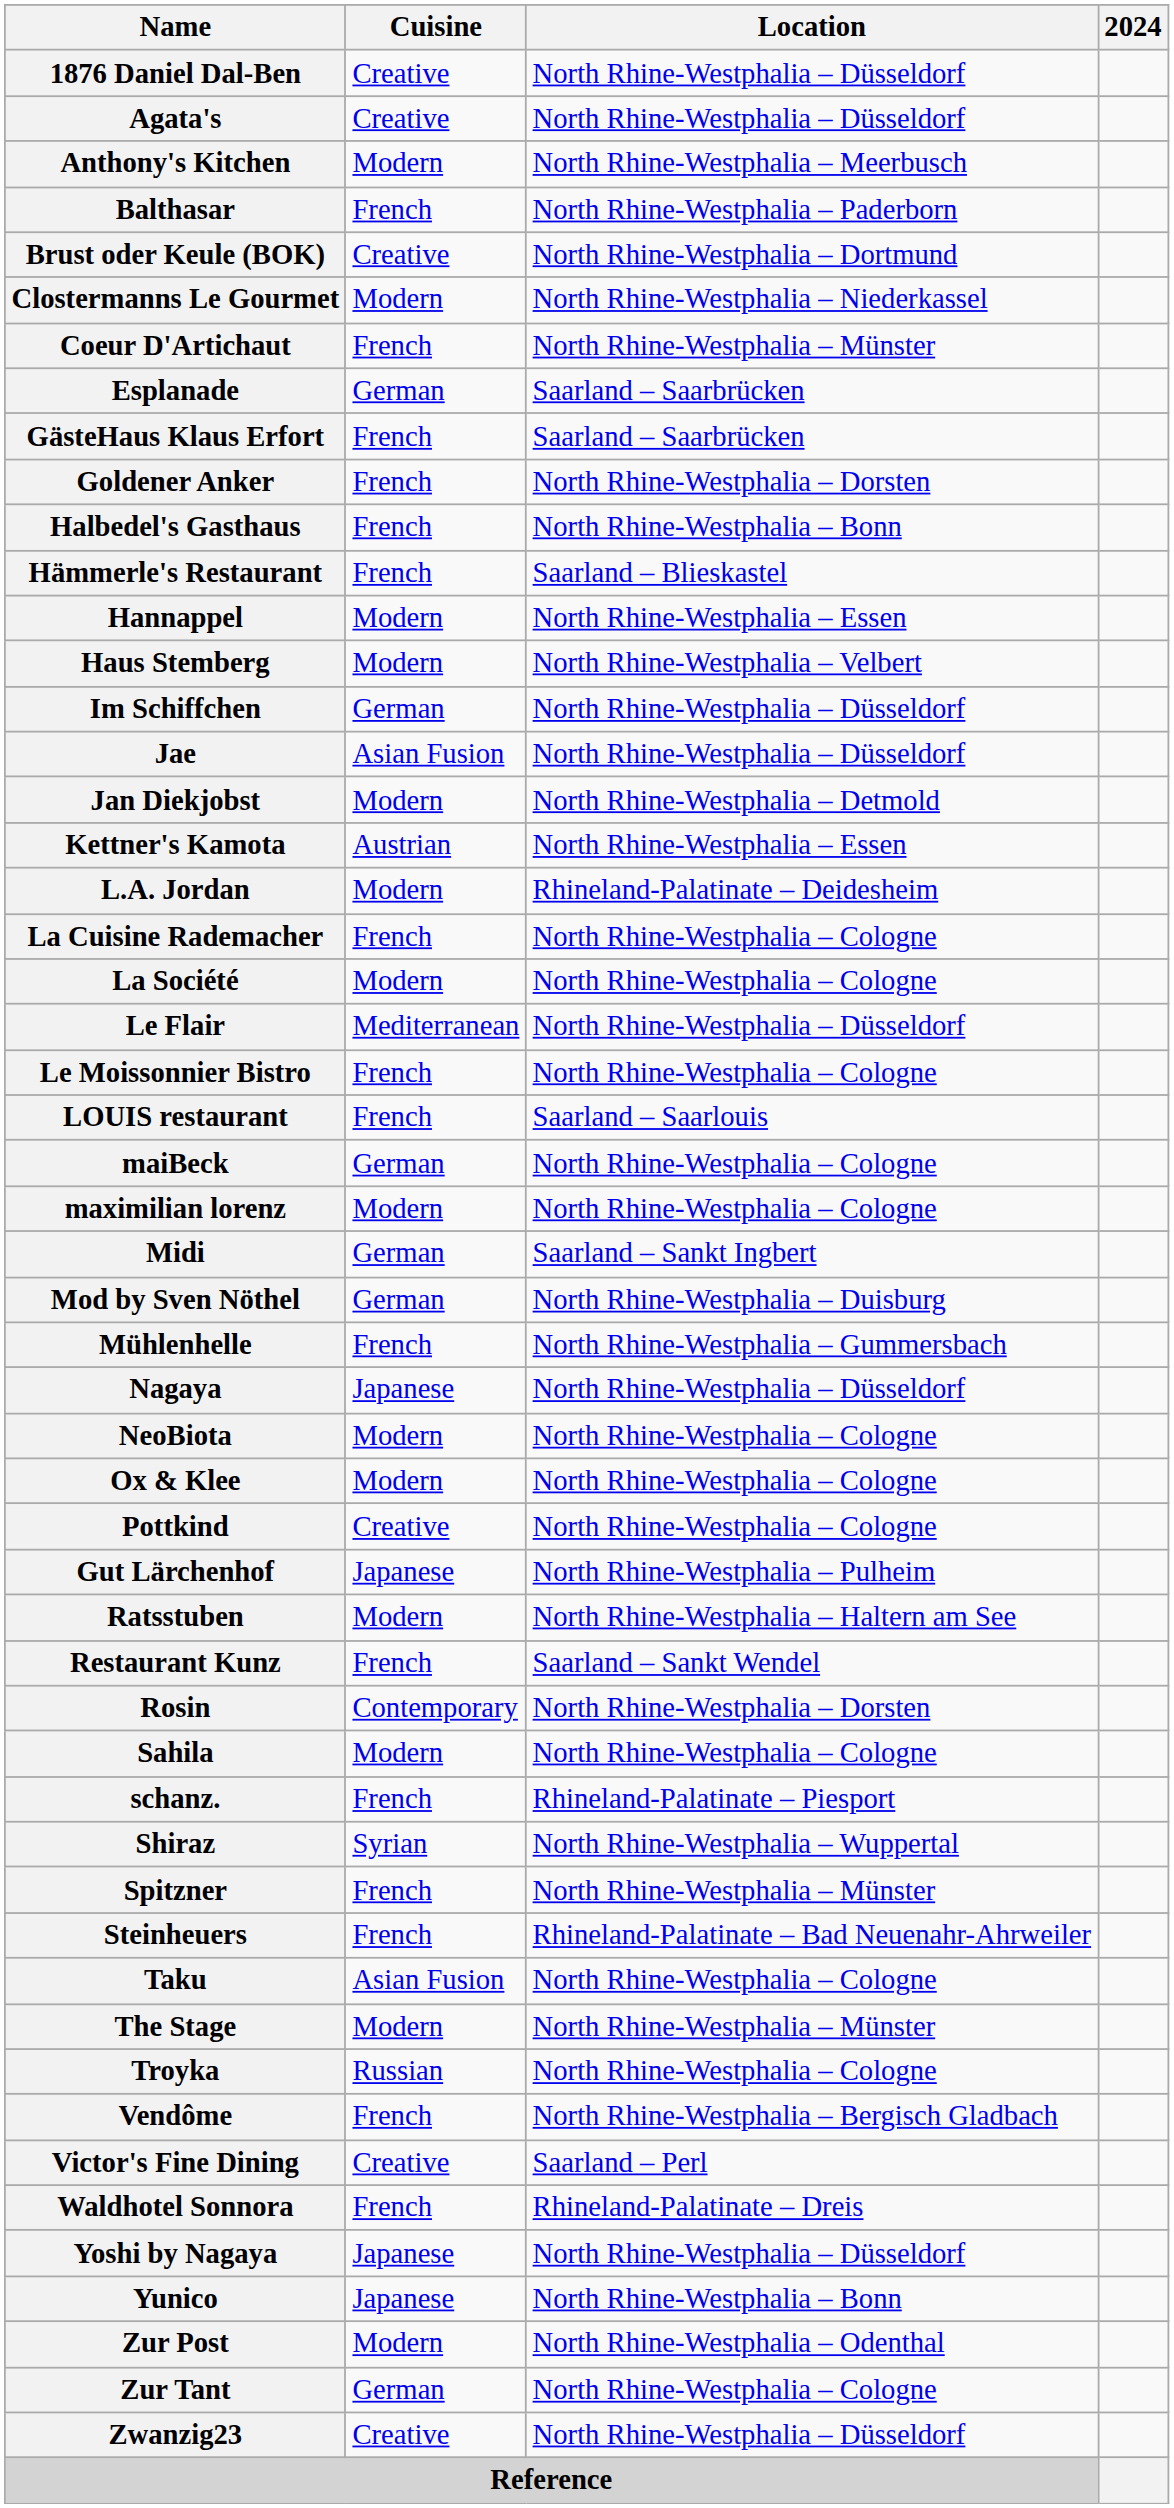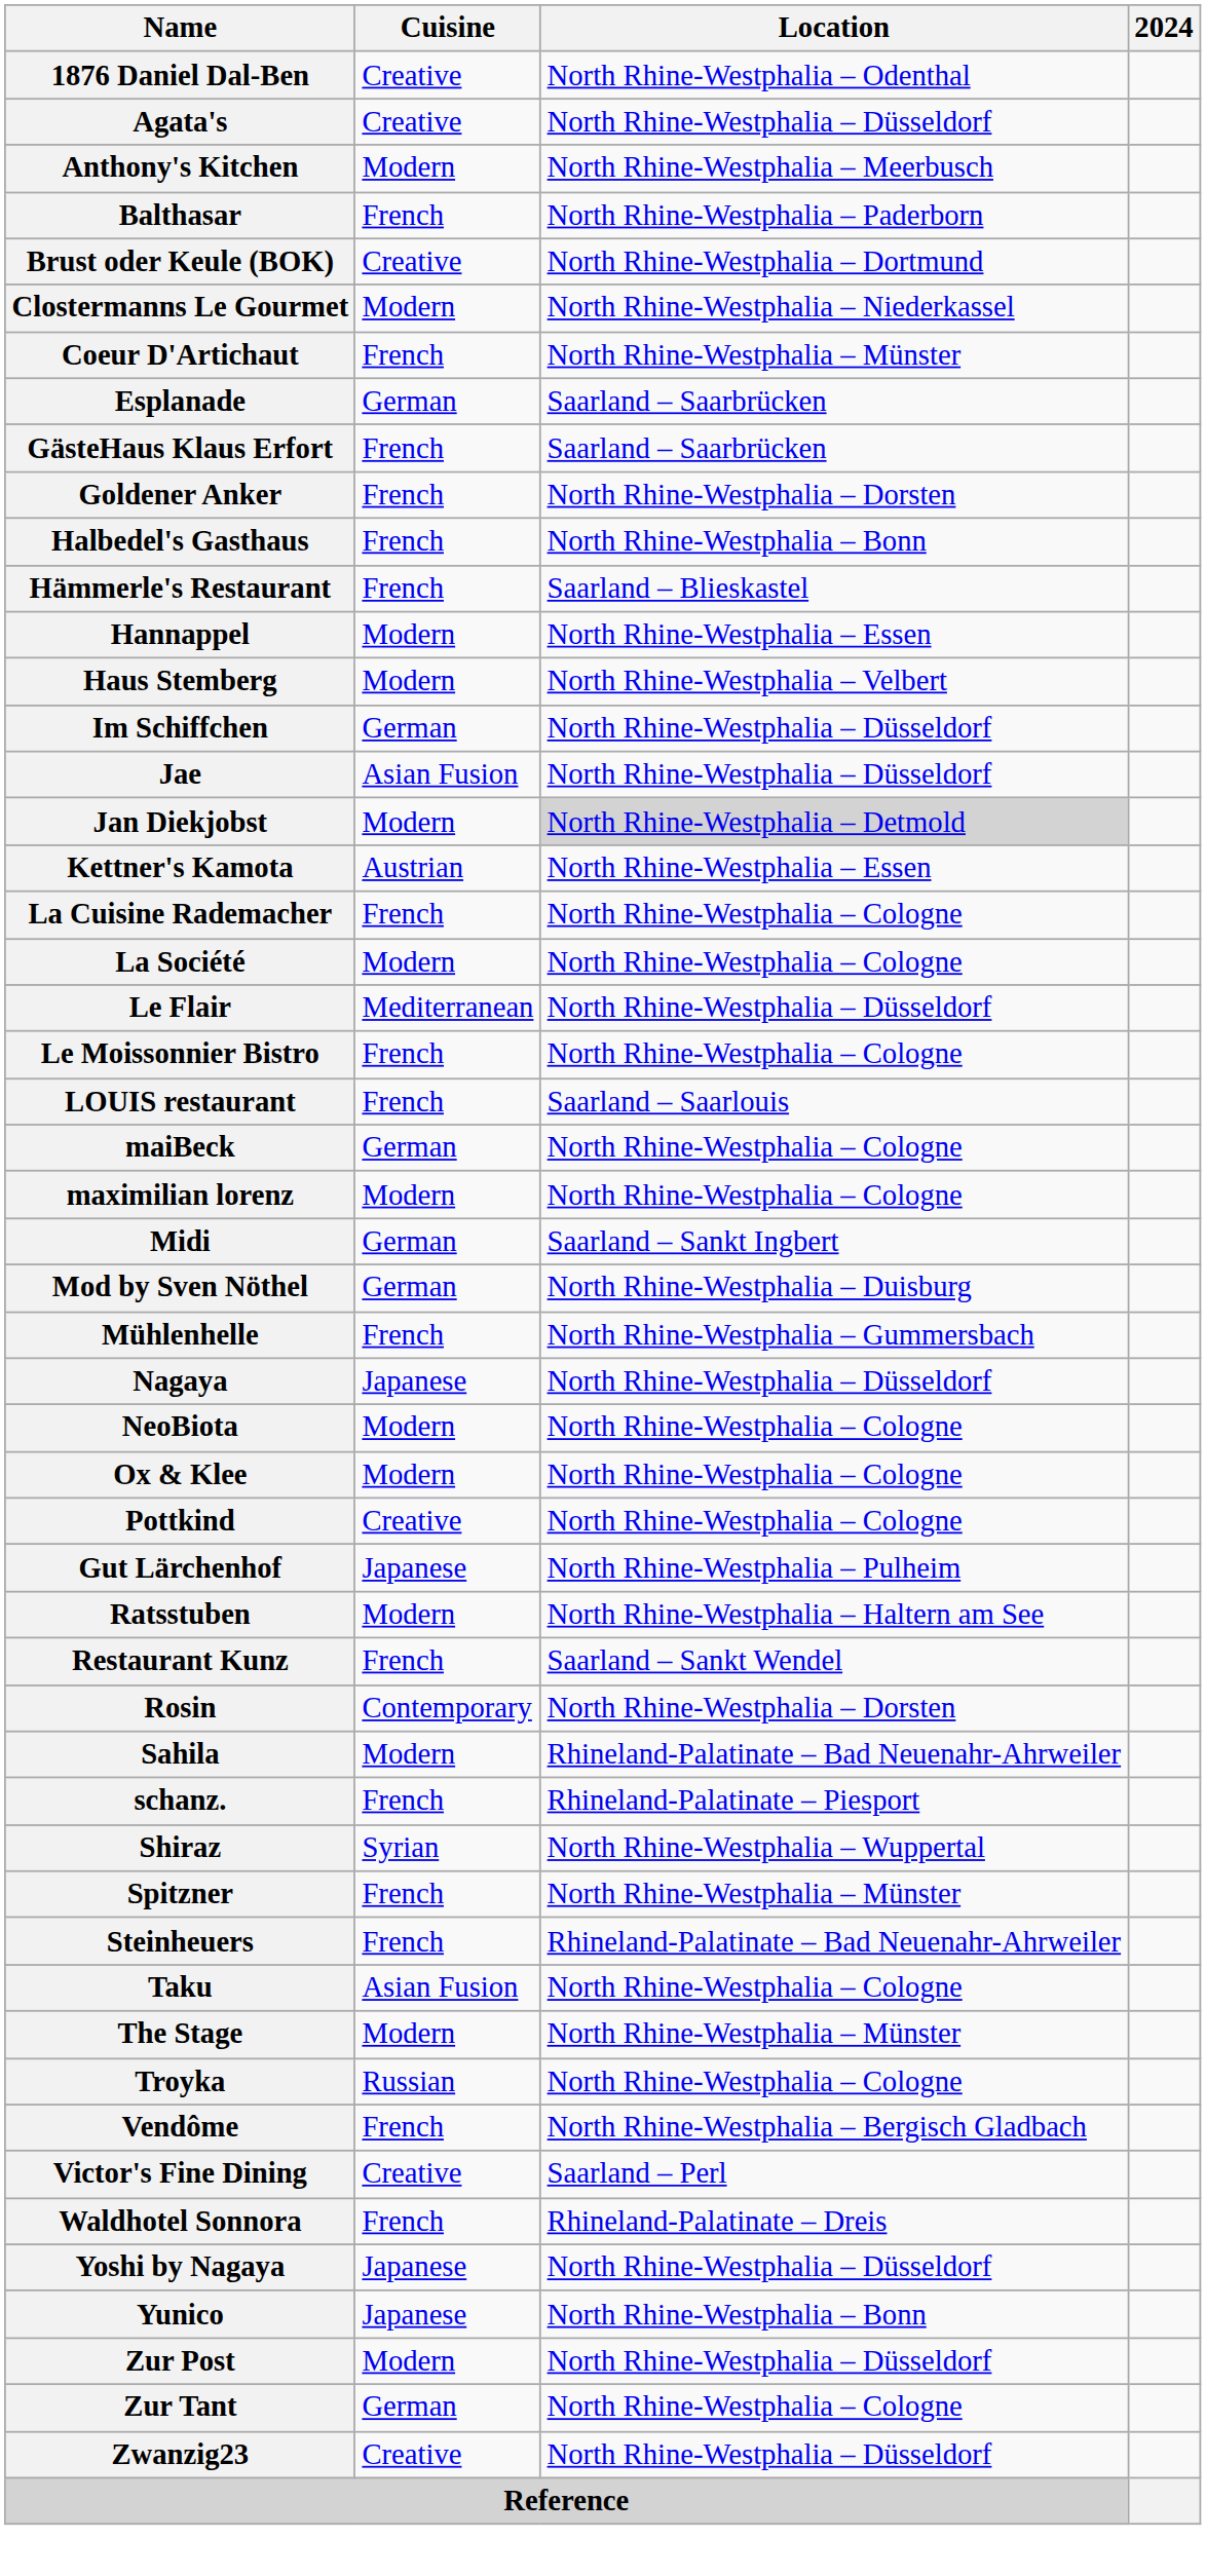1876 Daniel Dal-Ben | Location: North Rhine-Westphalia – Düsseldorf -> North Rhine-Westphalia – Odenthal
Jan Diekjobst | Location: no background -> lightgrey background
- row: L.A. Jordan | Modern | Rhineland-Palatinate – Deidesheim
Sahila | Location: North Rhine-Westphalia – Cologne -> Rhineland-Palatinate – Bad Neuenahr-Ahrweiler
Zur Post | Location: North Rhine-Westphalia – Odenthal -> North Rhine-Westphalia – Düsseldorf
